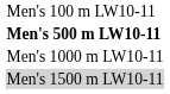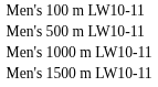Men's 500 m LW10-11 | column 1: bold -> normal
Men's 1500 m LW10-11 | column 1: lightgrey background -> no background
